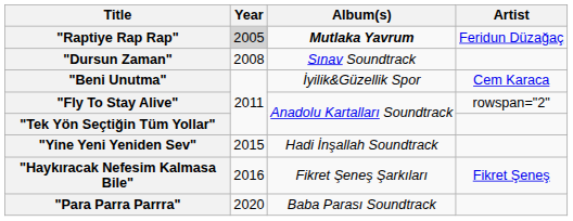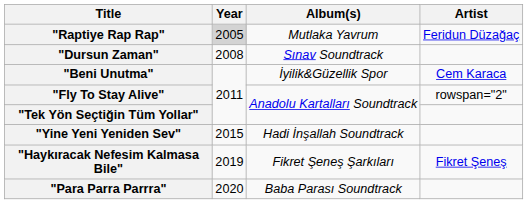"Raptiye Rap Rap" | Album(s): bold -> normal
"Haykıracak Nefesim Kalmasa Bile" | Year: 2016 -> 2019
